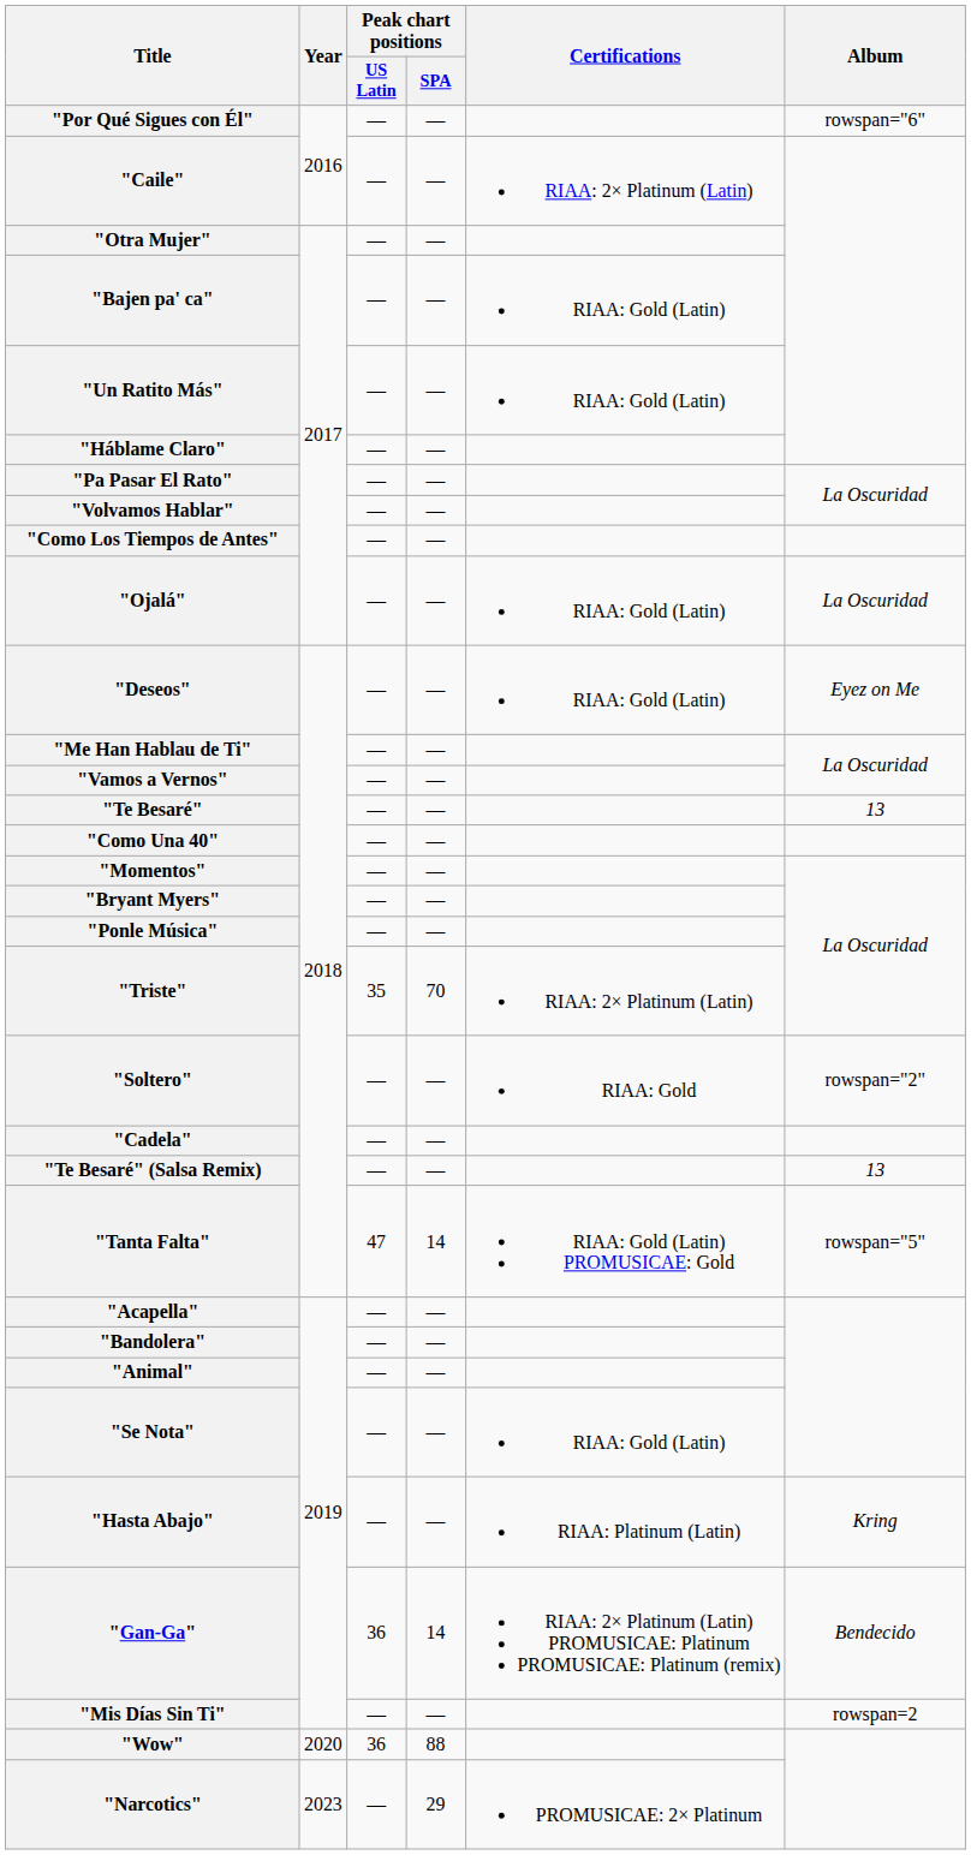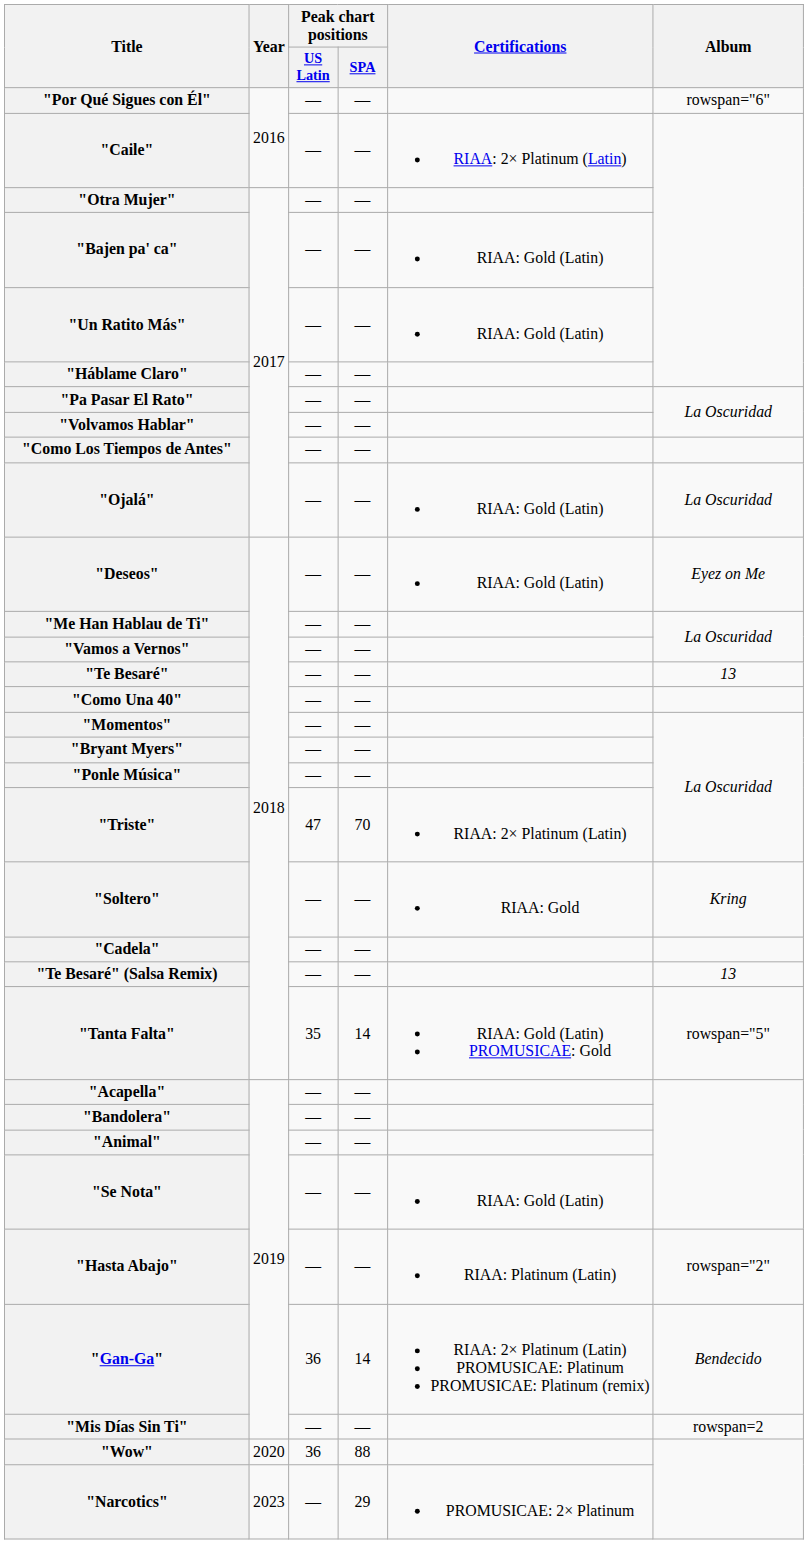"Triste" | Peak chart positions / US Latin: 35 -> 47
"Soltero" | Album: rowspan="2" -> Kring
"Tanta Falta" | Peak chart positions / US Latin: 47 -> 35
"Hasta Abajo" | Album: Kring -> rowspan="2"
